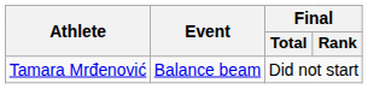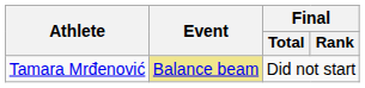Tamara Mrđenović | Event: no background -> khaki background
